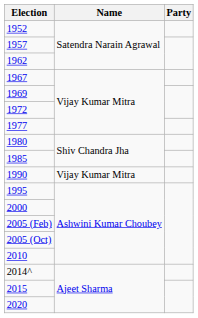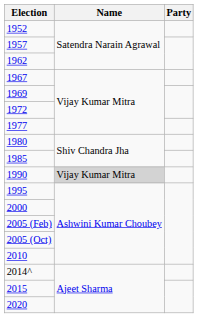1990 | Name: no background -> lightgrey background
